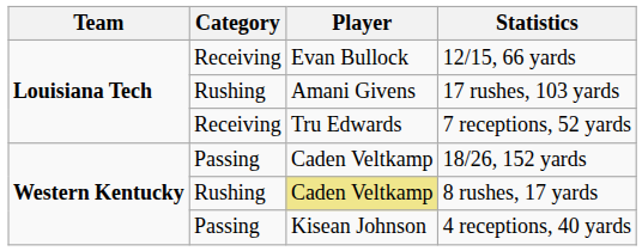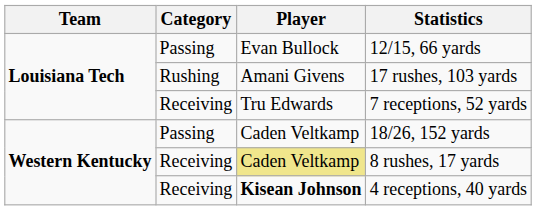12/15, 66 yards | Category: Receiving -> Passing
8 rushes, 17 yards | Category: Rushing -> Receiving
4 receptions, 40 yards | Category: Passing -> Receiving
4 receptions, 40 yards | Player: normal -> bold
